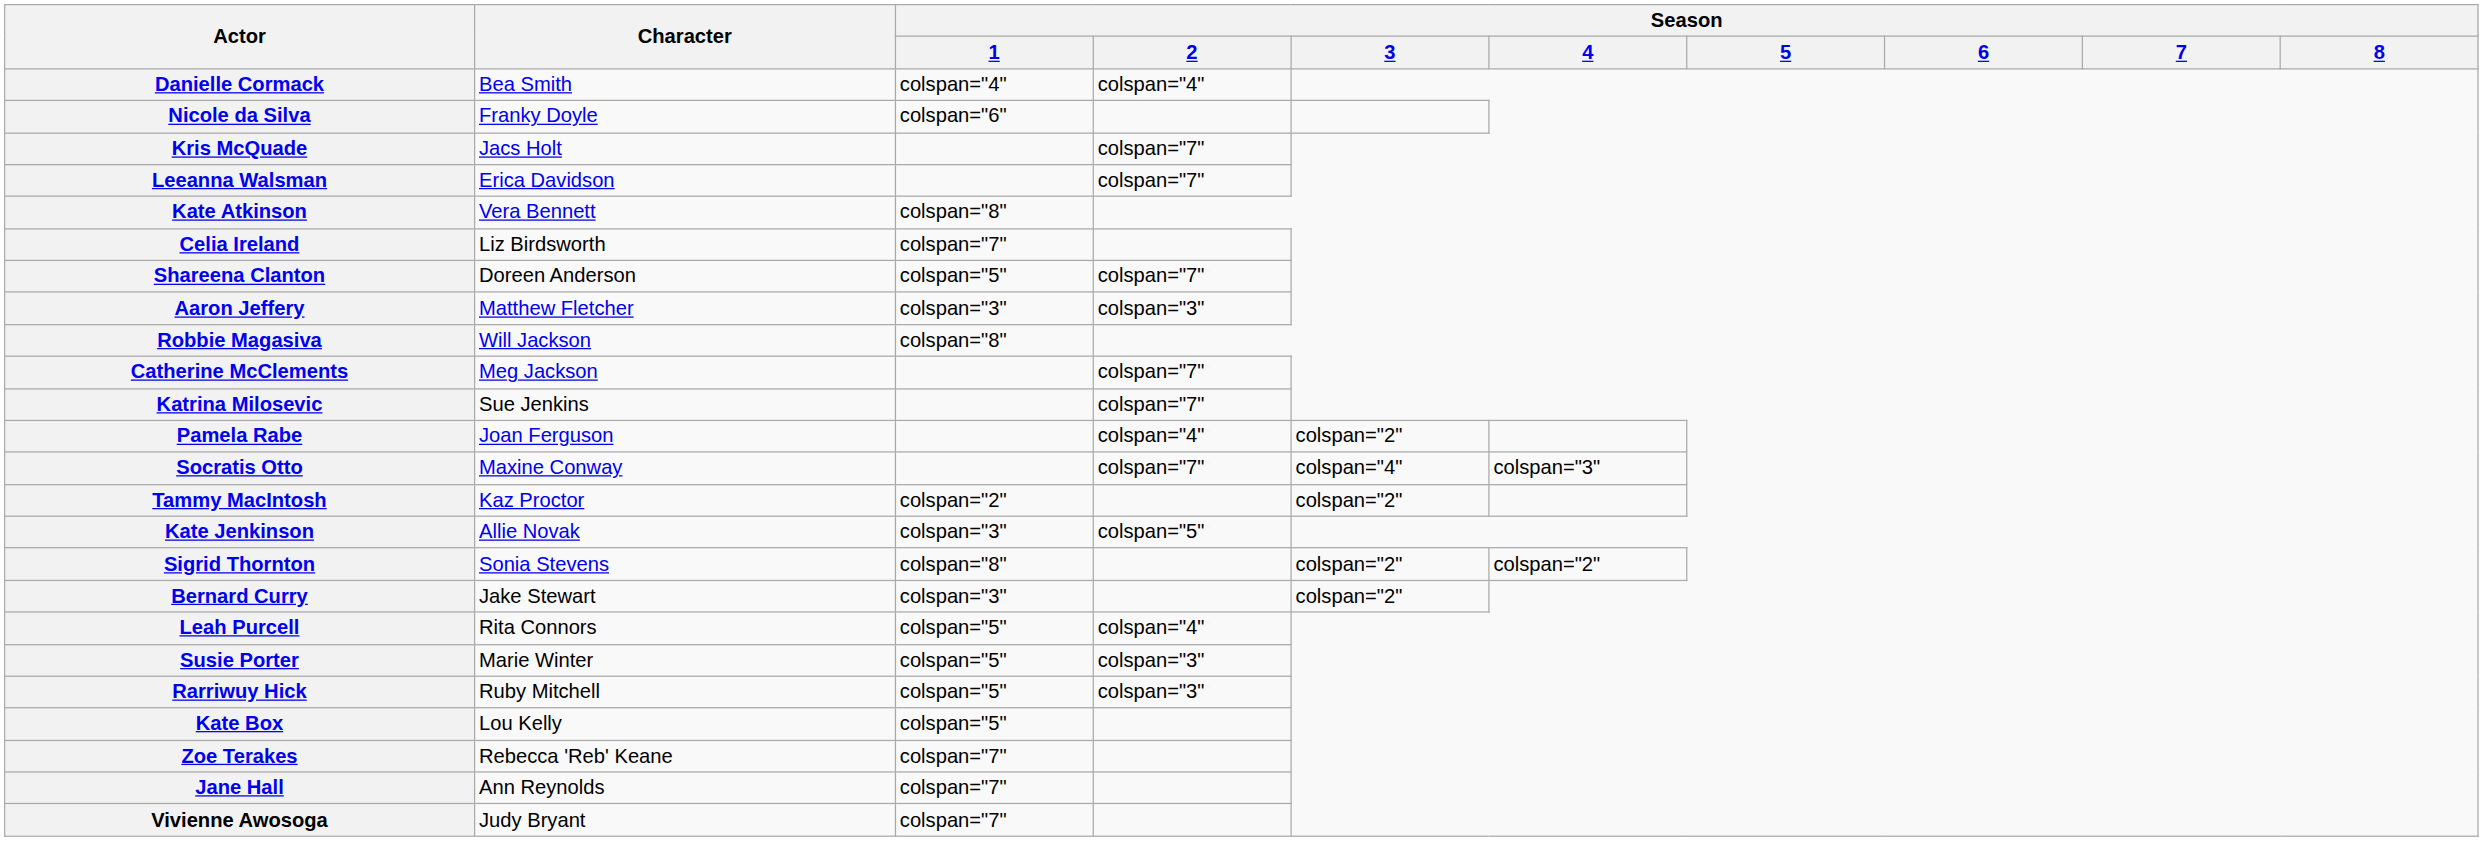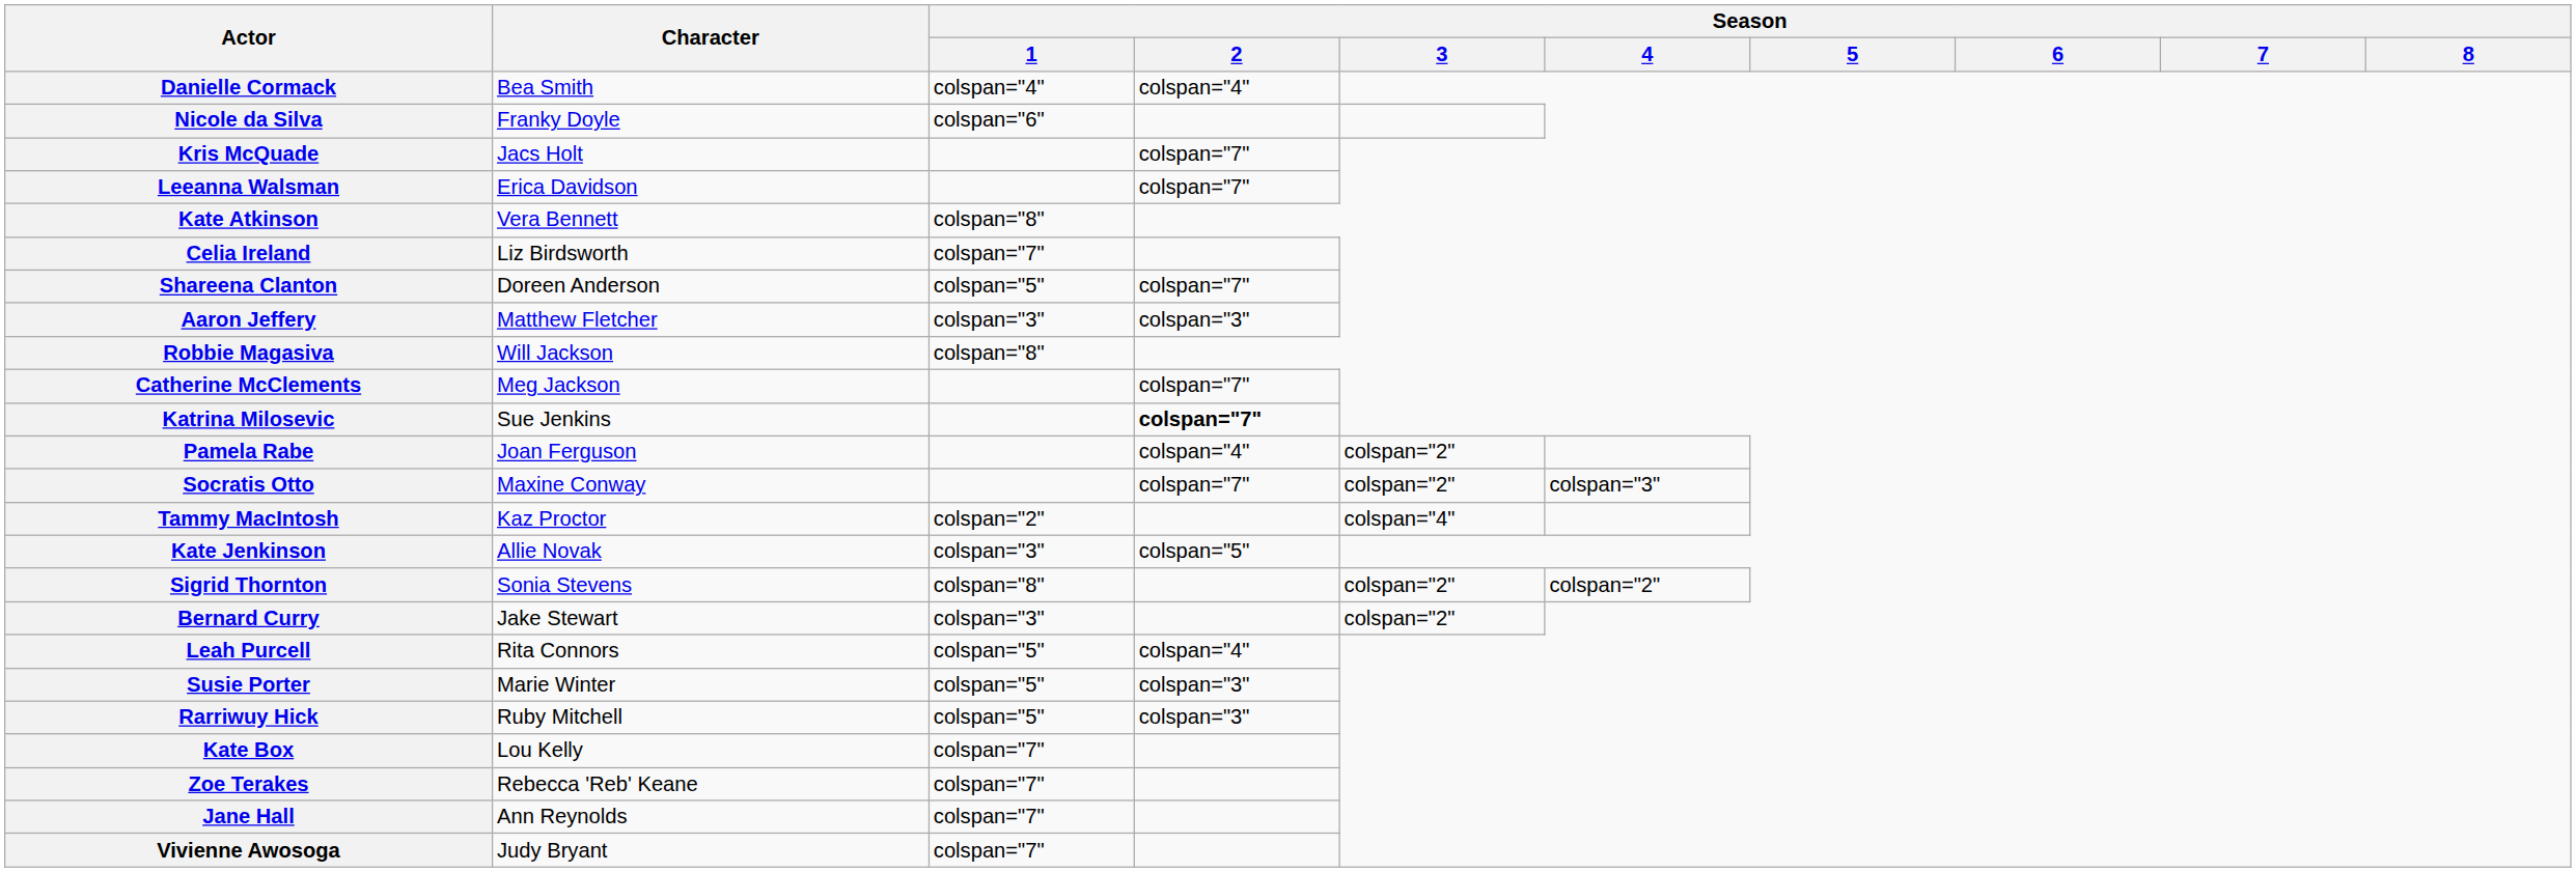Katrina Milosevic | Season / 2: normal -> bold
Socratis Otto | Season / 3: colspan="4" -> colspan="2"
Tammy MacIntosh | Season / 3: colspan="2" -> colspan="4"
Kate Box | Season / 1: colspan="5" -> colspan="7"
